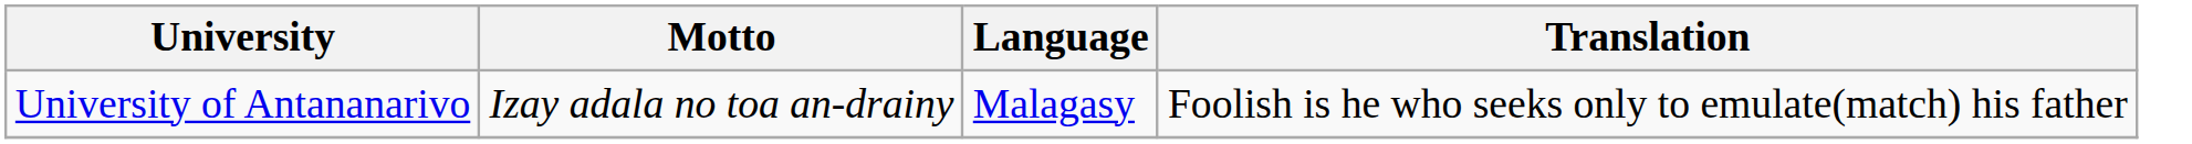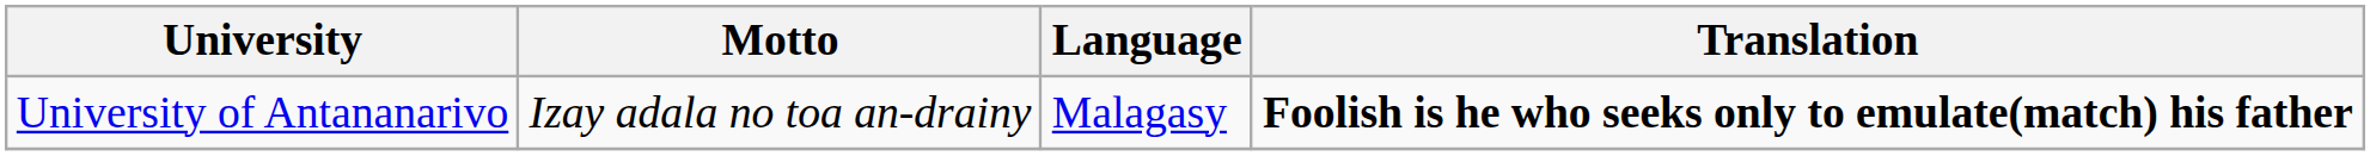University of Antananarivo | Translation: normal -> bold
